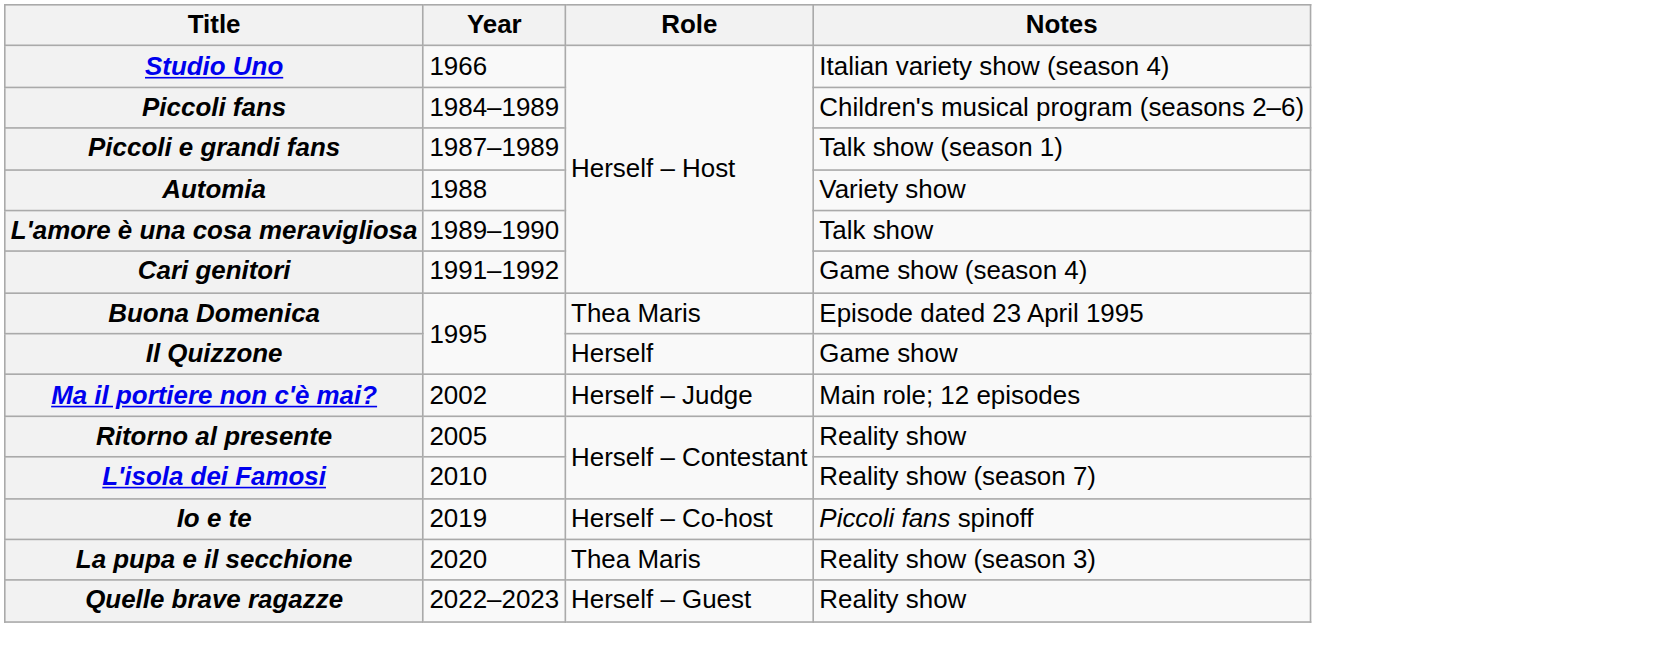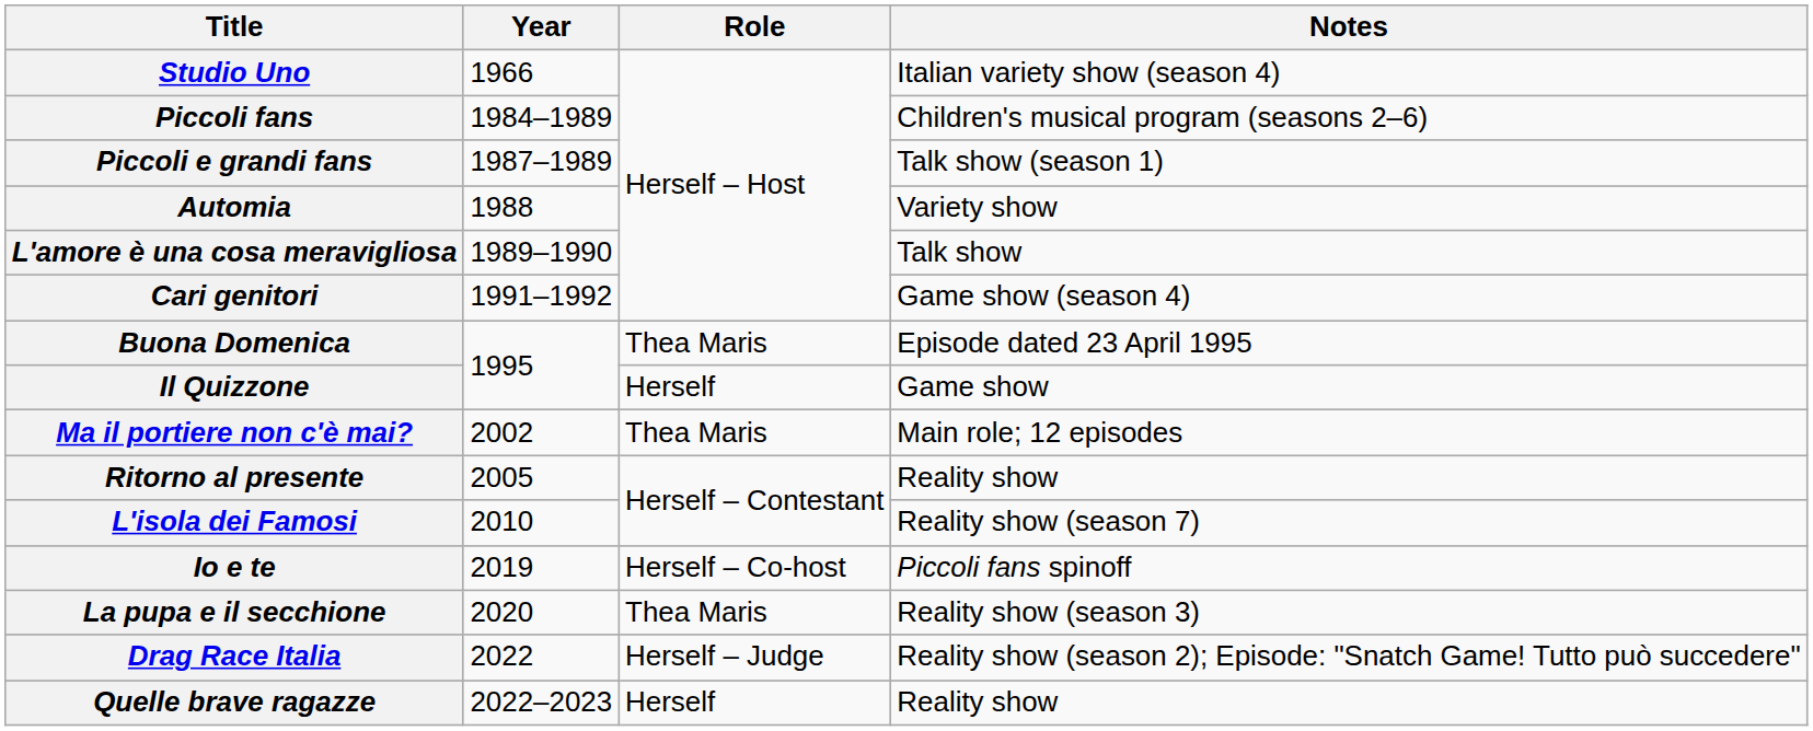Ma il portiere non c'è mai? | Role: Herself – Judge -> Thea Maris
+ row: Drag Race Italia | 2022 | Herself – Judge | Reality show (season 2); Episode: "Snatch Game! Tutto può succedere"
Quelle brave ragazze | Role: Herself – Guest -> Herself
